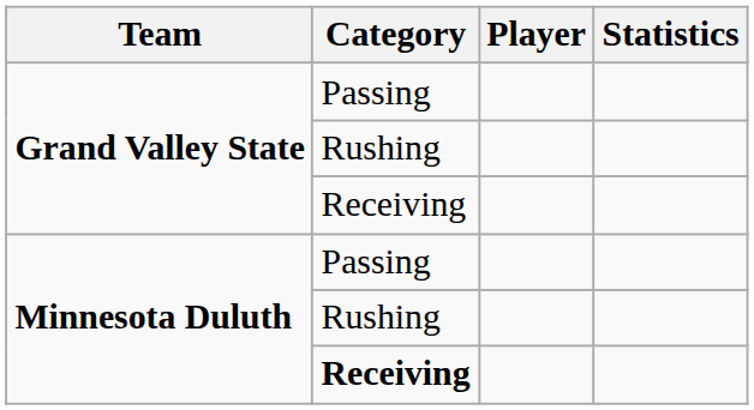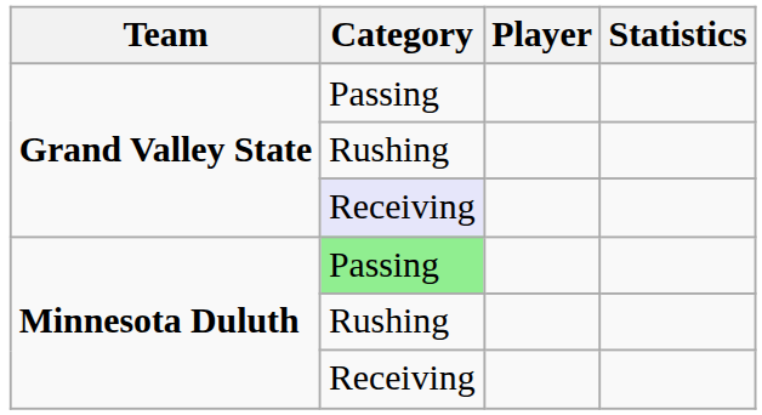Grand Valley State / Receiving | Category: no background -> lavender background
Minnesota Duluth / Passing | Category: no background -> lightgreen background
Minnesota Duluth / Receiving | Category: bold -> normal
